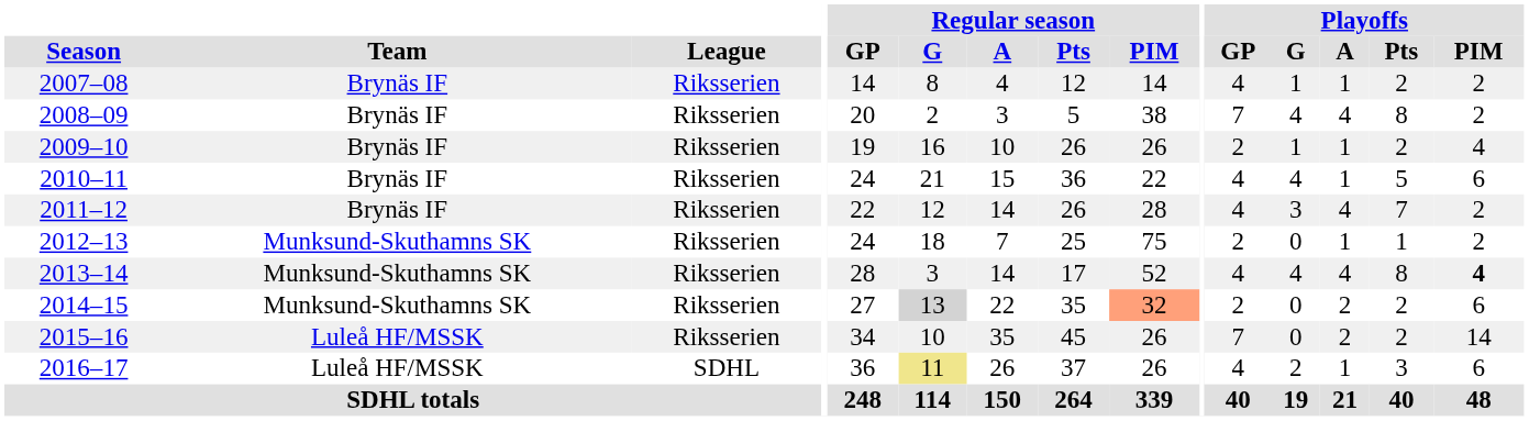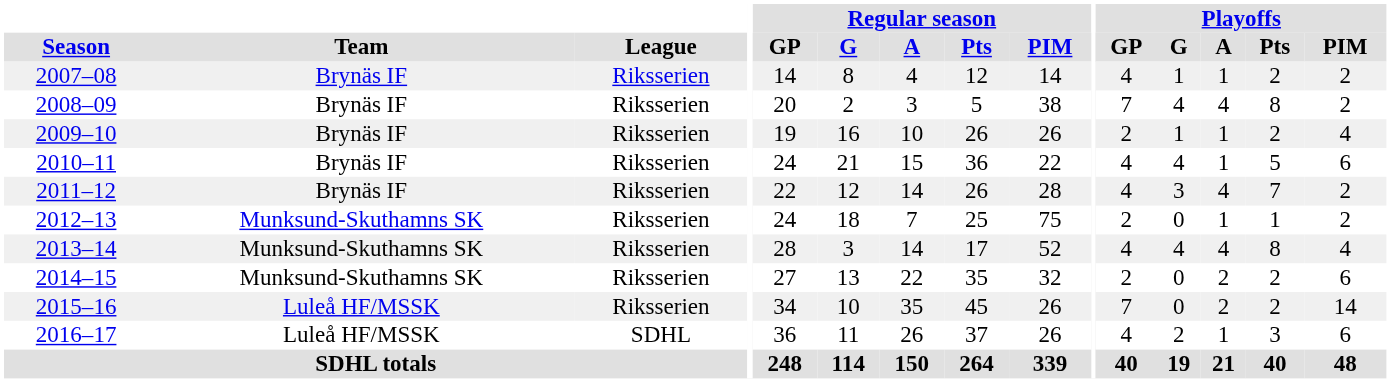2013–14 | Playoffs / PIM: bold -> normal
2014–15 | Regular season / G: lightgrey background -> no background
2014–15 | Regular season / PIM: lightsalmon background -> no background
2016–17 | Regular season / G: khaki background -> no background
